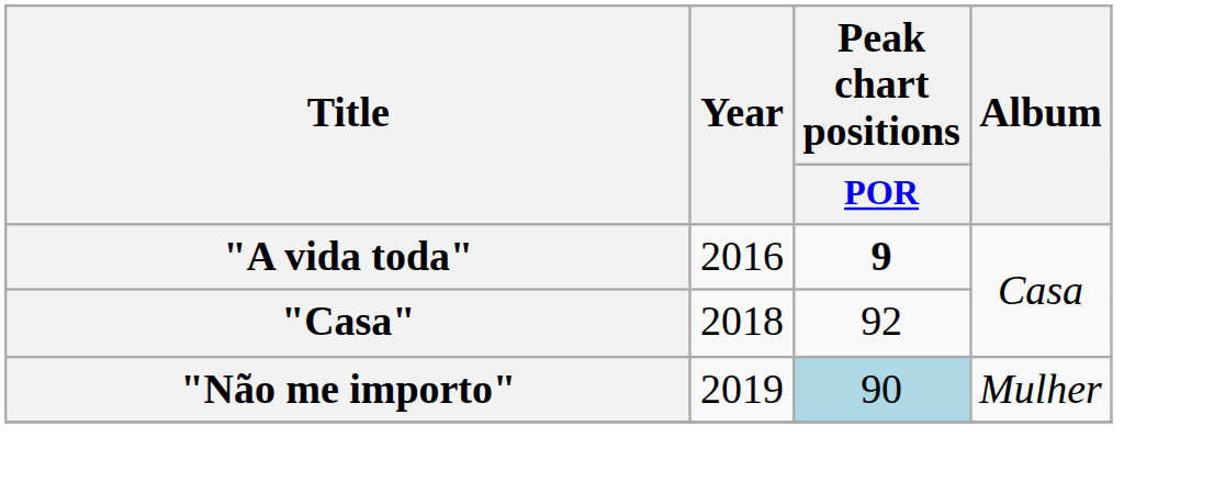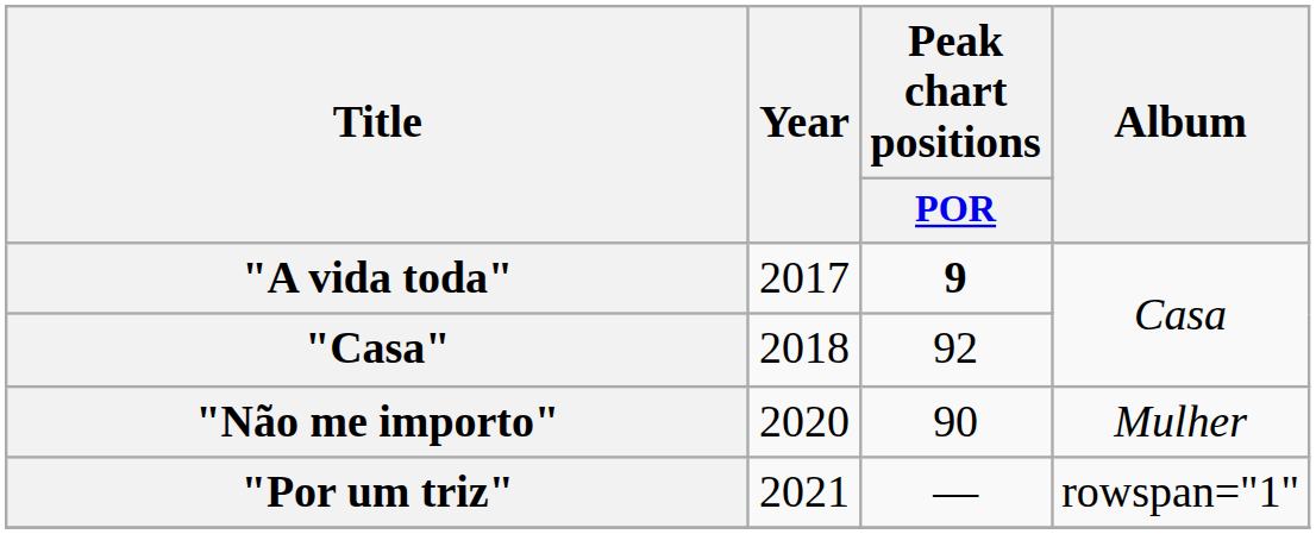"A vida toda" | Year: 2016 -> 2017
"Não me importo" | Year: 2019 -> 2020
"Não me importo" | Peak chart positions / POR: lightblue background -> no background
+ row: "Por um triz" | 2021 | — | rowspan="1"
